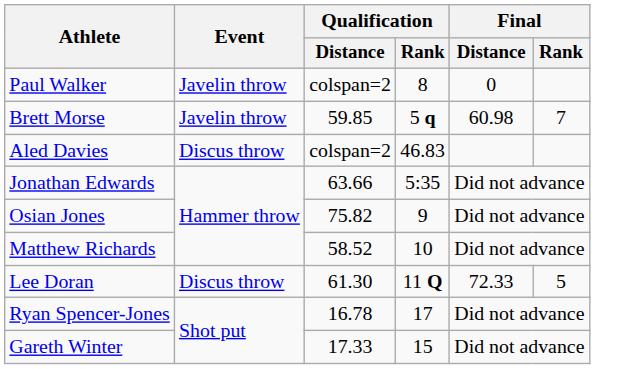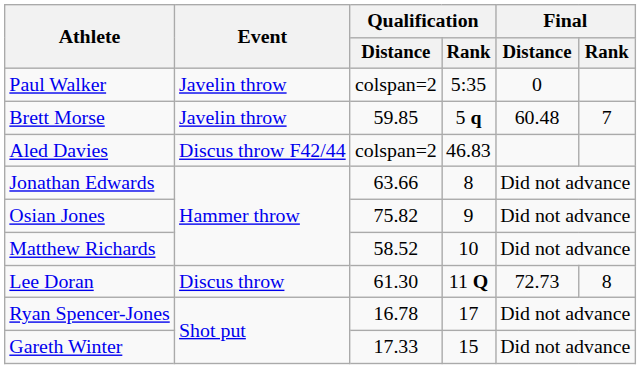Paul Walker | Qualification / Rank: 8 -> 5:35
Brett Morse | Final / Distance: 60.98 -> 60.48
Aled Davies | Event: Discus throw -> Discus throw F42/44
Jonathan Edwards | Qualification / Rank: 5:35 -> 8
Lee Doran | Final / Distance: 72.33 -> 72.73
Lee Doran | Final / Rank: 5 -> 8
